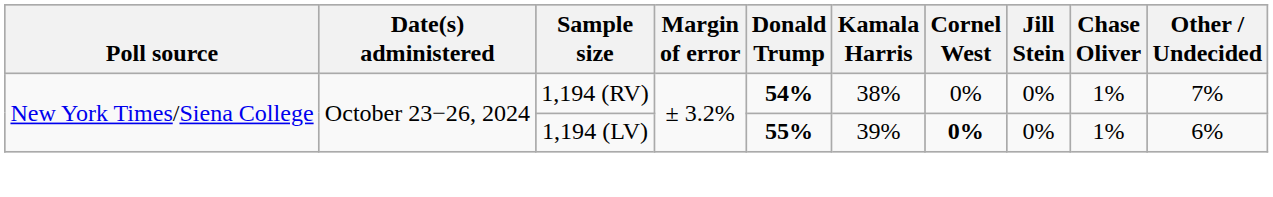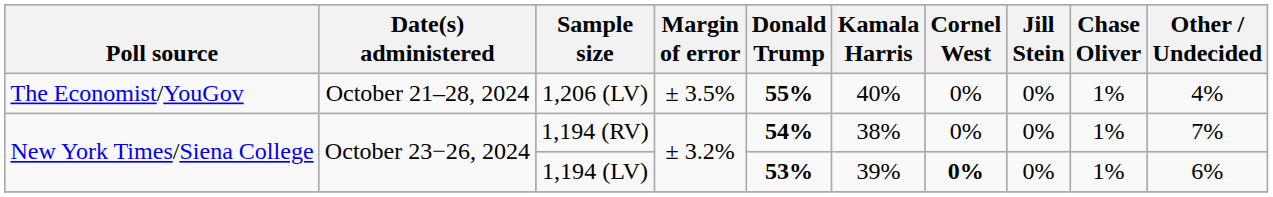+ row: The Economist/YouGov | October 21–28, 2024 | 1,206 (LV) | ± 3.5% | 55% | 40% | 0% | 0% | 1% | 4%
1,194 (LV) | Donald Trump: 55% -> 53%
